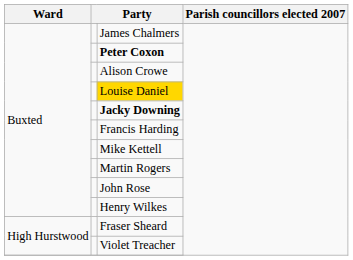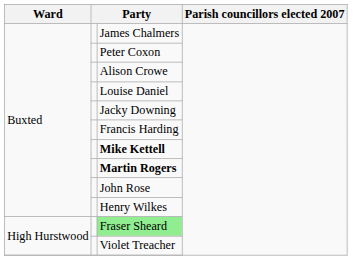Peter Coxon | column 3: bold -> normal
Louise Daniel | column 3: gold background -> no background
Jacky Downing | column 3: bold -> normal
Mike Kettell | column 3: normal -> bold
Martin Rogers | column 3: normal -> bold
Fraser Sheard | column 3: no background -> lightgreen background
